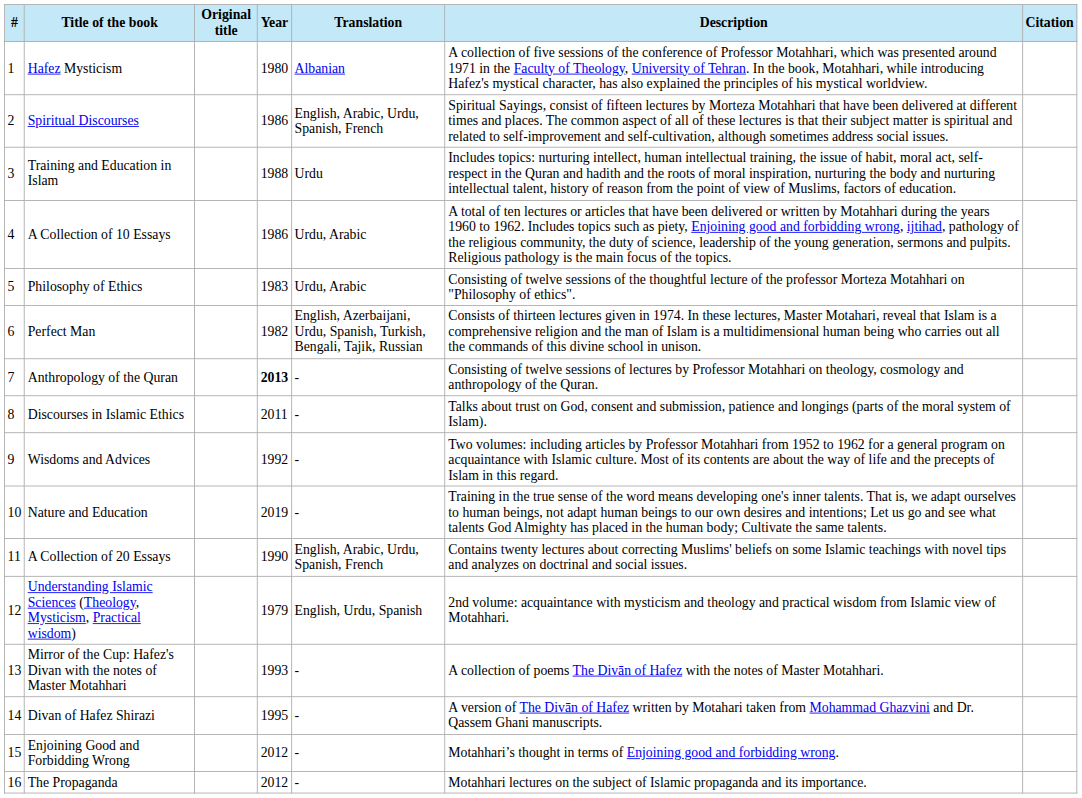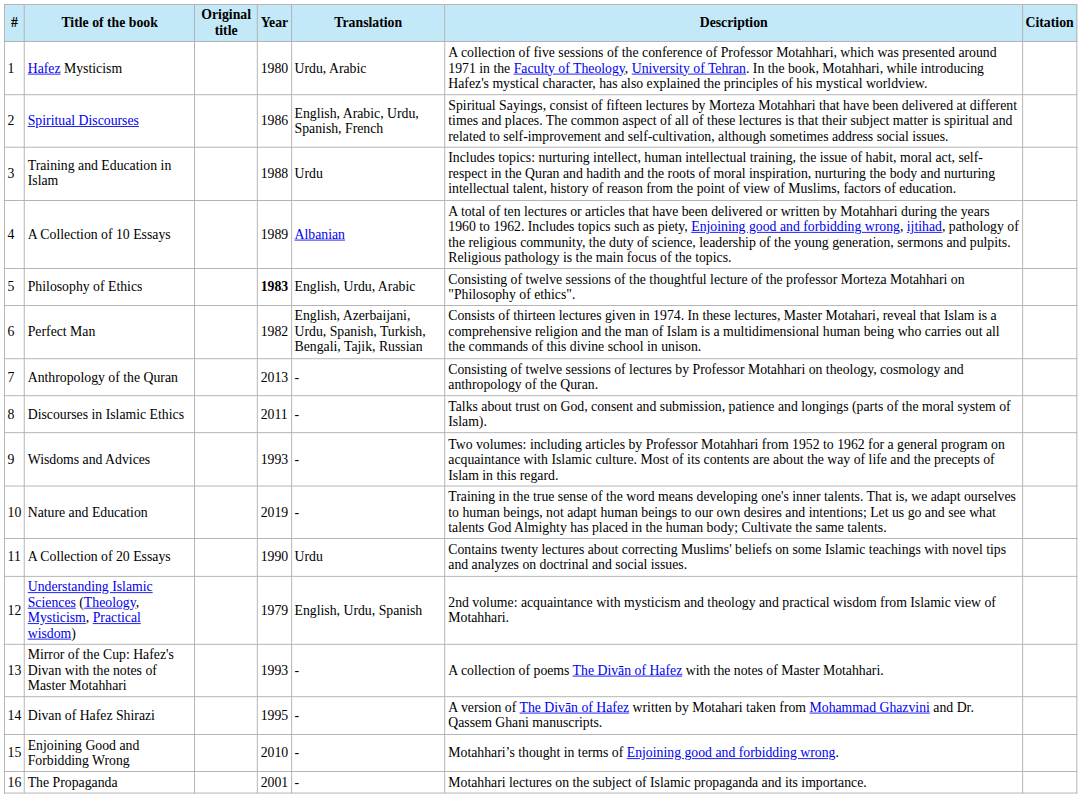Hafez Mysticism | Translation: Albanian -> Urdu, Arabic
A Collection of 10 Essays | Year: 1986 -> 1989
A Collection of 10 Essays | Translation: Urdu, Arabic -> Albanian
Philosophy of Ethics | Year: normal -> bold
Philosophy of Ethics | Translation: Urdu, Arabic -> English, Urdu, Arabic
Anthropology of the Quran | Year: bold -> normal
Wisdoms and Advices | Year: 1992 -> 1993
A Collection of 20 Essays | Translation: English, Arabic, Urdu, Spanish, French -> Urdu
Enjoining Good and Forbidding Wrong | Year: 2012 -> 2010
The Propaganda | Year: 2012 -> 2001
